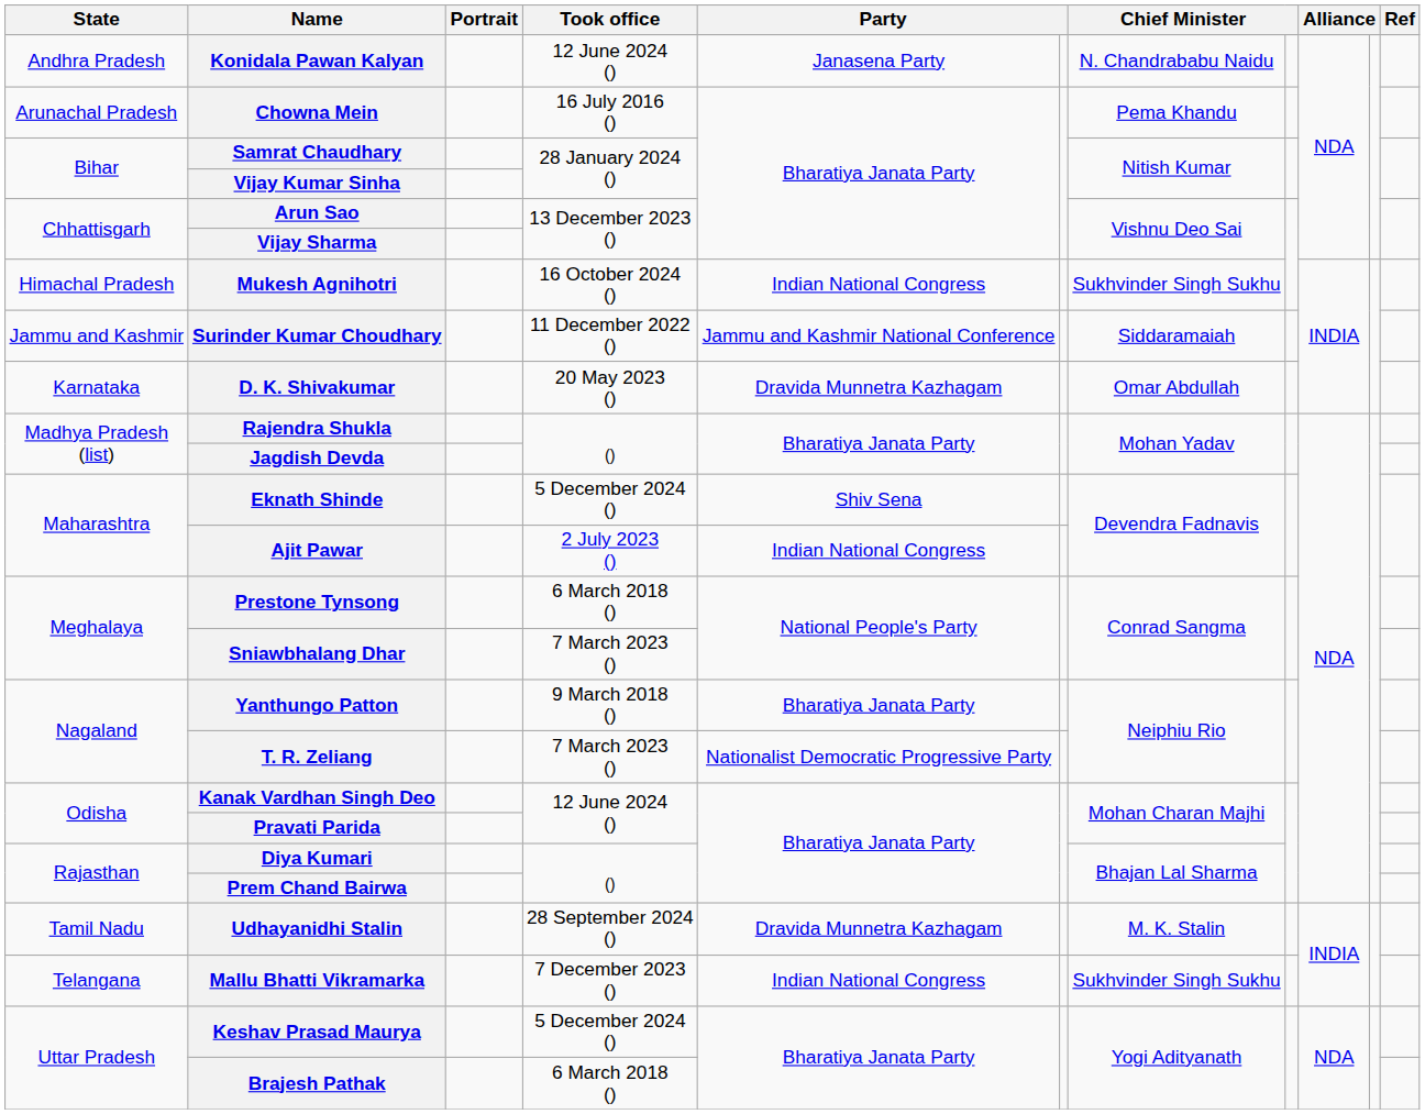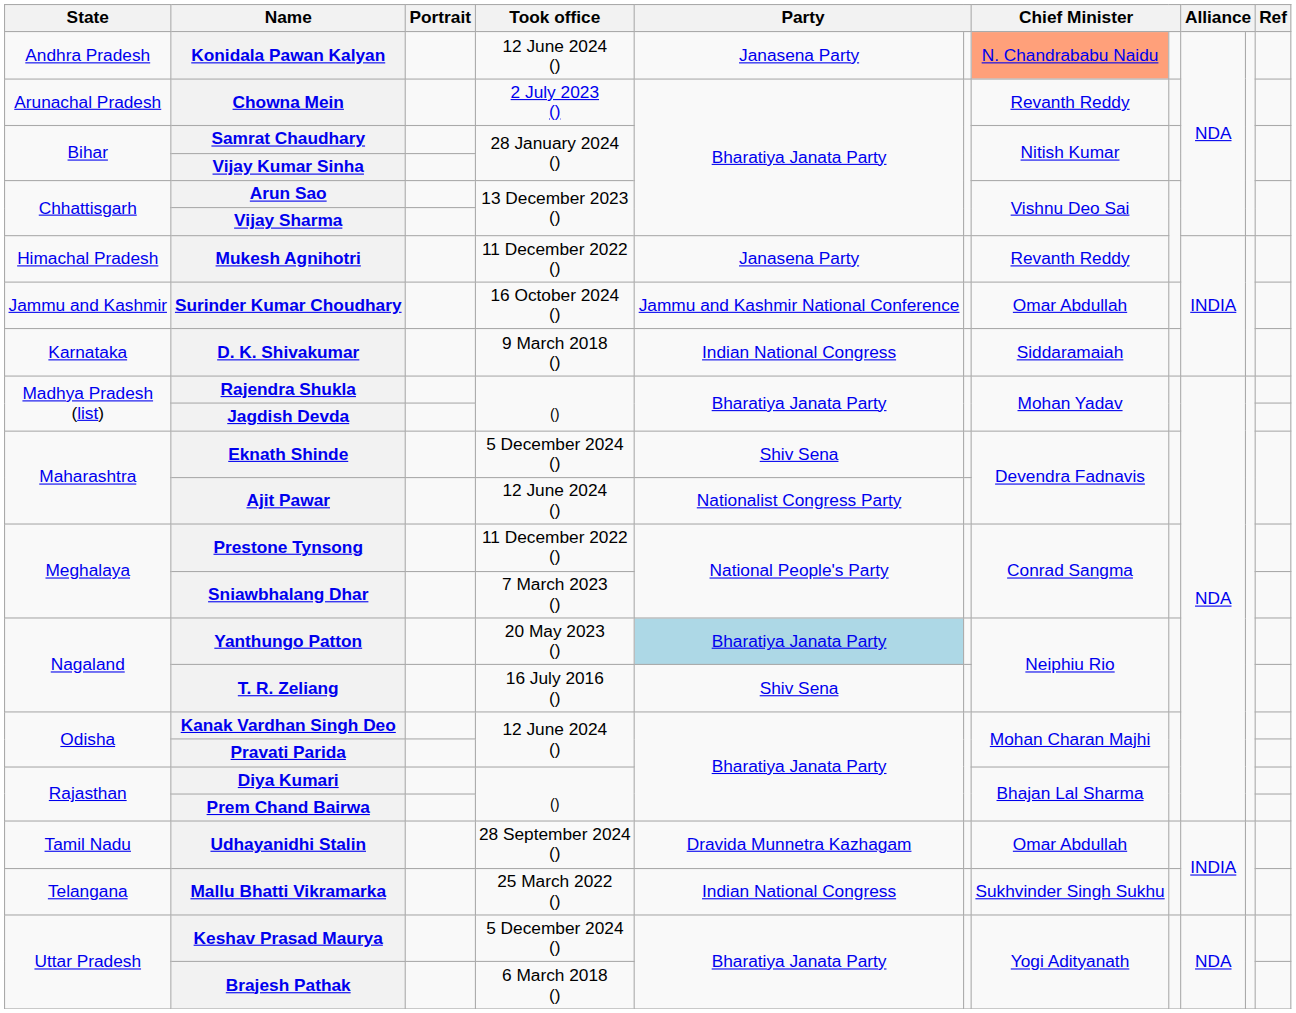Konidala Pawan Kalyan | column 7: no background -> lightsalmon background
Chowna Mein | Took office: 16 July 2016 () -> 2 July 2023 ()
Chowna Mein | column 7: Pema Khandu -> Revanth Reddy
Mukesh Agnihotri | Took office: 16 October 2024 () -> 11 December 2022 ()
Mukesh Agnihotri | column 5: Indian National Congress -> Janasena Party
Mukesh Agnihotri | column 7: Sukhvinder Singh Sukhu -> Revanth Reddy
Surinder Kumar Choudhary | Took office: 11 December 2022 () -> 16 October 2024 ()
Surinder Kumar Choudhary | column 7: Siddaramaiah -> Omar Abdullah
D. K. Shivakumar | Took office: 20 May 2023 () -> 9 March 2018 ()
D. K. Shivakumar | column 5: Dravida Munnetra Kazhagam -> Indian National Congress
D. K. Shivakumar | column 7: Omar Abdullah -> Siddaramaiah
Ajit Pawar | Took office: 2 July 2023 () -> 12 June 2024 ()
Ajit Pawar | column 5: Indian National Congress -> Nationalist Congress Party
Prestone Tynsong | Took office: 6 March 2018 () -> 11 December 2022 ()
Yanthungo Patton | Took office: 9 March 2018 () -> 20 May 2023 ()
Yanthungo Patton | column 5: no background -> lightblue background
T. R. Zeliang | Took office: 7 March 2023 () -> 16 July 2016 ()
T. R. Zeliang | column 5: Nationalist Democratic Progressive Party -> Shiv Sena
Udhayanidhi Stalin | column 7: M. K. Stalin -> Omar Abdullah
Mallu Bhatti Vikramarka | Took office: 7 December 2023 () -> 25 March 2022 ()
